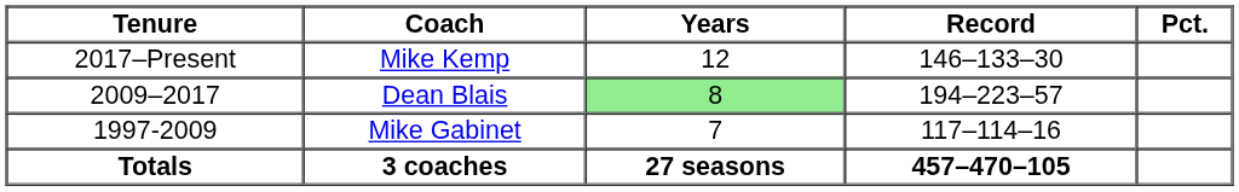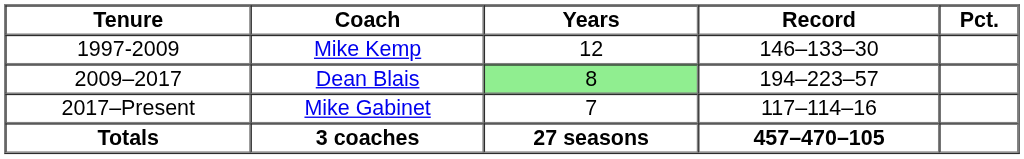Mike Kemp | Tenure: 2017–Present -> 1997-2009
Mike Gabinet | Tenure: 1997-2009 -> 2017–Present
